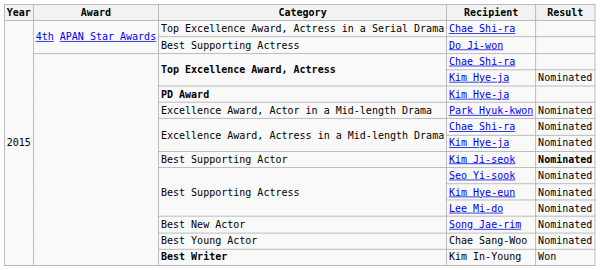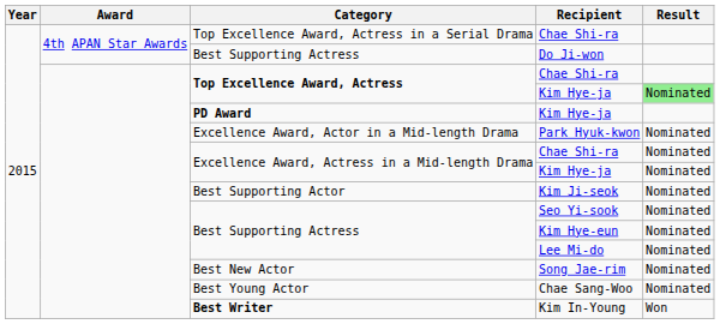Top Excellence Award, Actress / Kim Hye-ja | Result: no background -> lightgreen background
Kim Ji-seok | Result: bold -> normal
